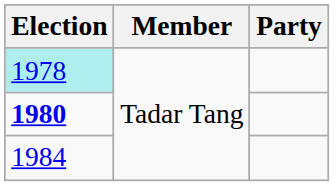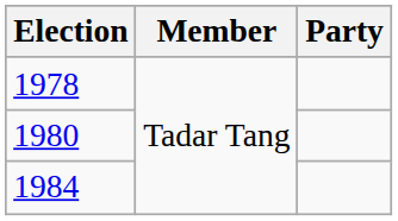1978 | Election: paleturquoise background -> no background
1980 | Election: bold -> normal
